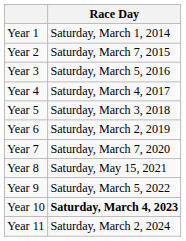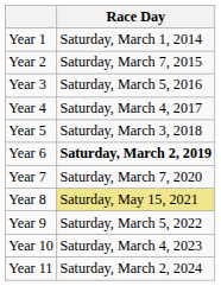Year 6 | Race Day: normal -> bold
Year 8 | Race Day: no background -> khaki background
Year 10 | Race Day: bold -> normal
